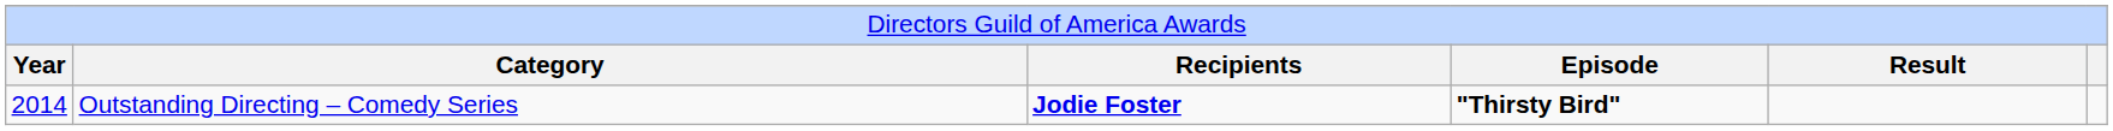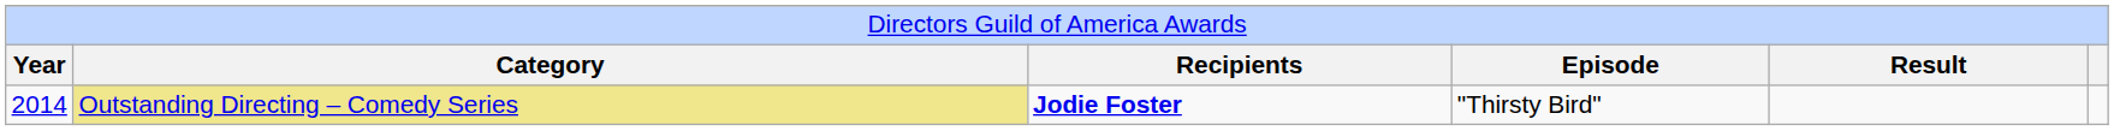2014 | column 2: no background -> khaki background
2014 | column 4: bold -> normal
